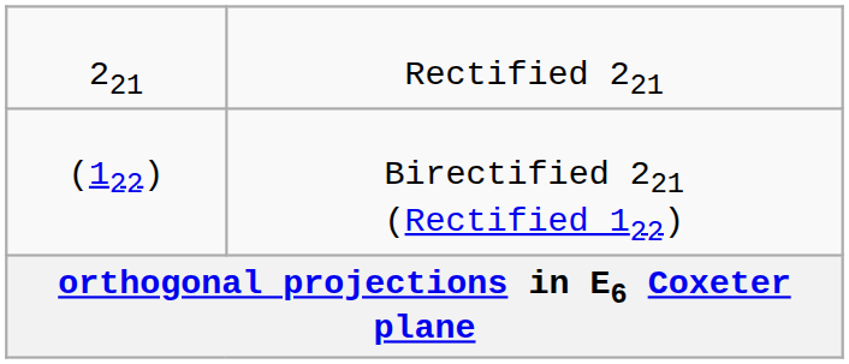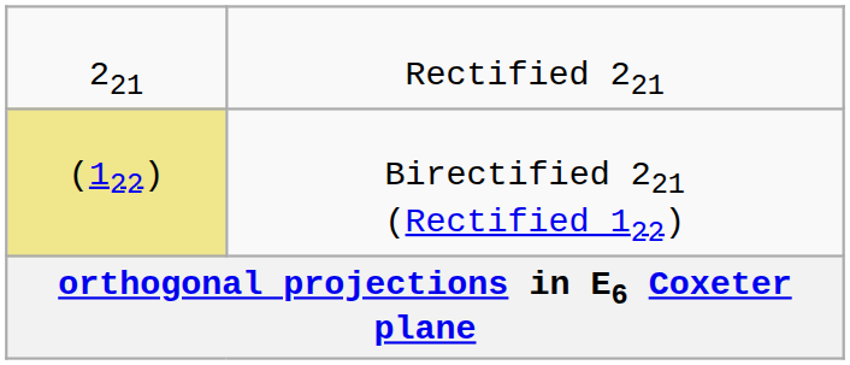Birectified 221 (Rectified 122) | column 1: no background -> khaki background
